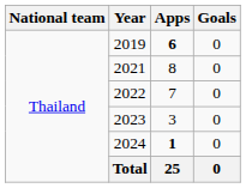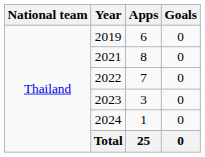2019 | Apps: bold -> normal
2024 | Apps: bold -> normal
